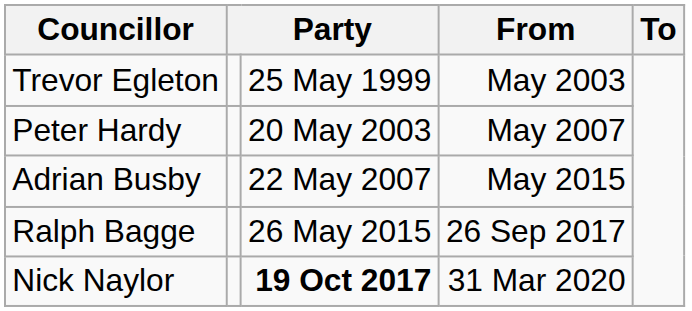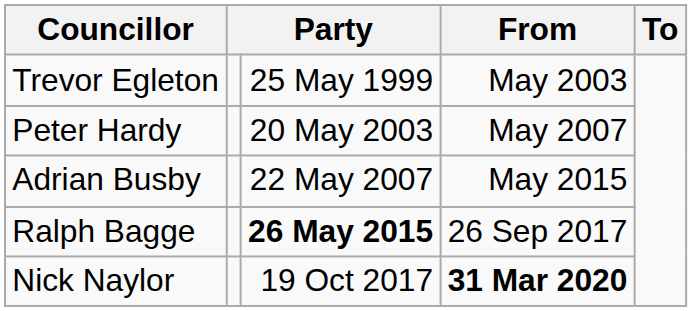Ralph Bagge | column 3: normal -> bold
Nick Naylor | column 3: bold -> normal
Nick Naylor | From: normal -> bold
